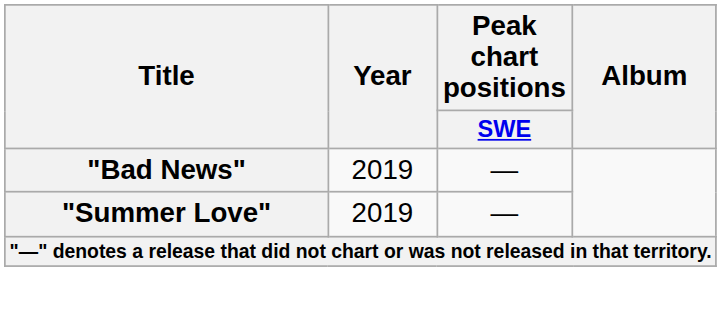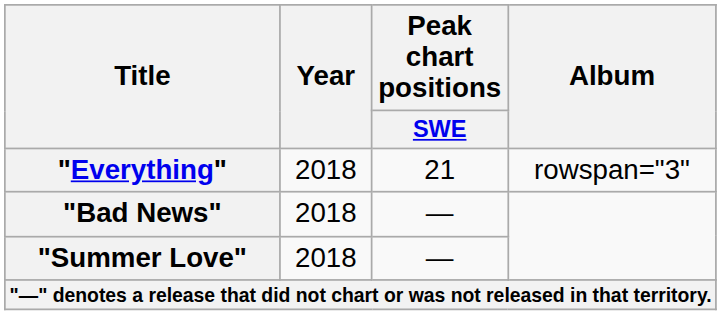+ row: "Everything" | 2018 | 21 | rowspan="3"
"Bad News" | Year: 2019 -> 2018
"Summer Love" | Year: 2019 -> 2018
